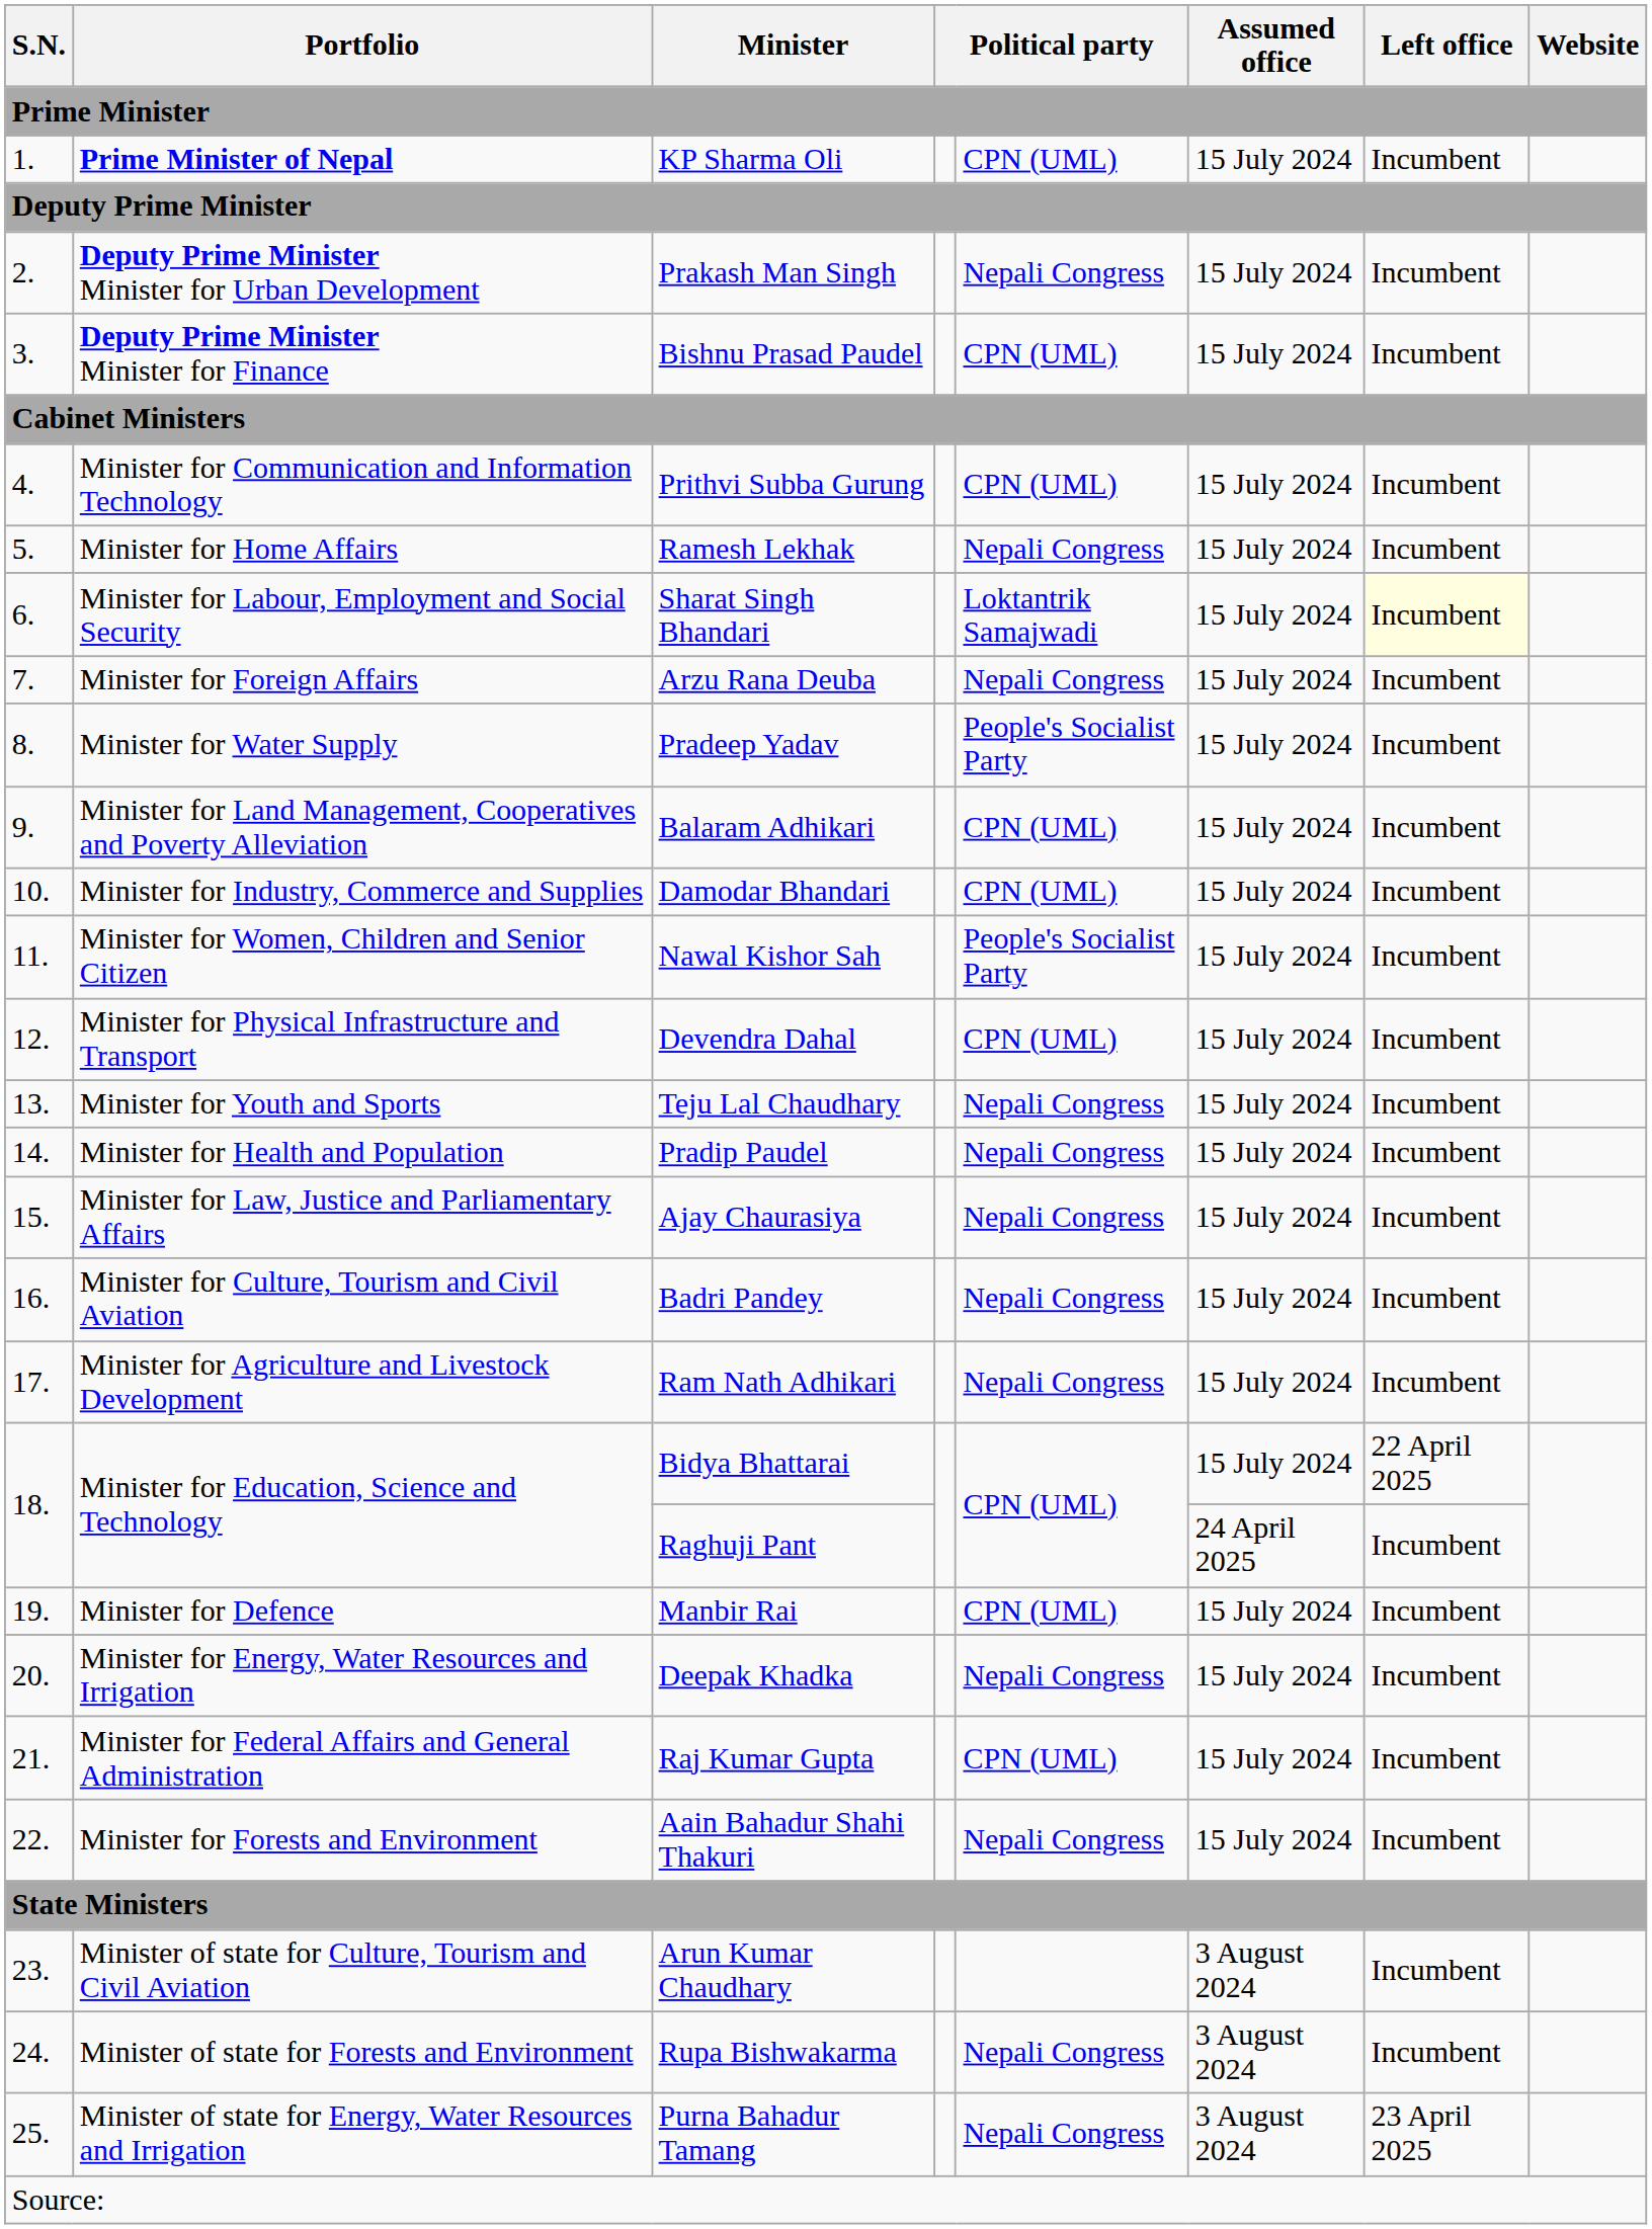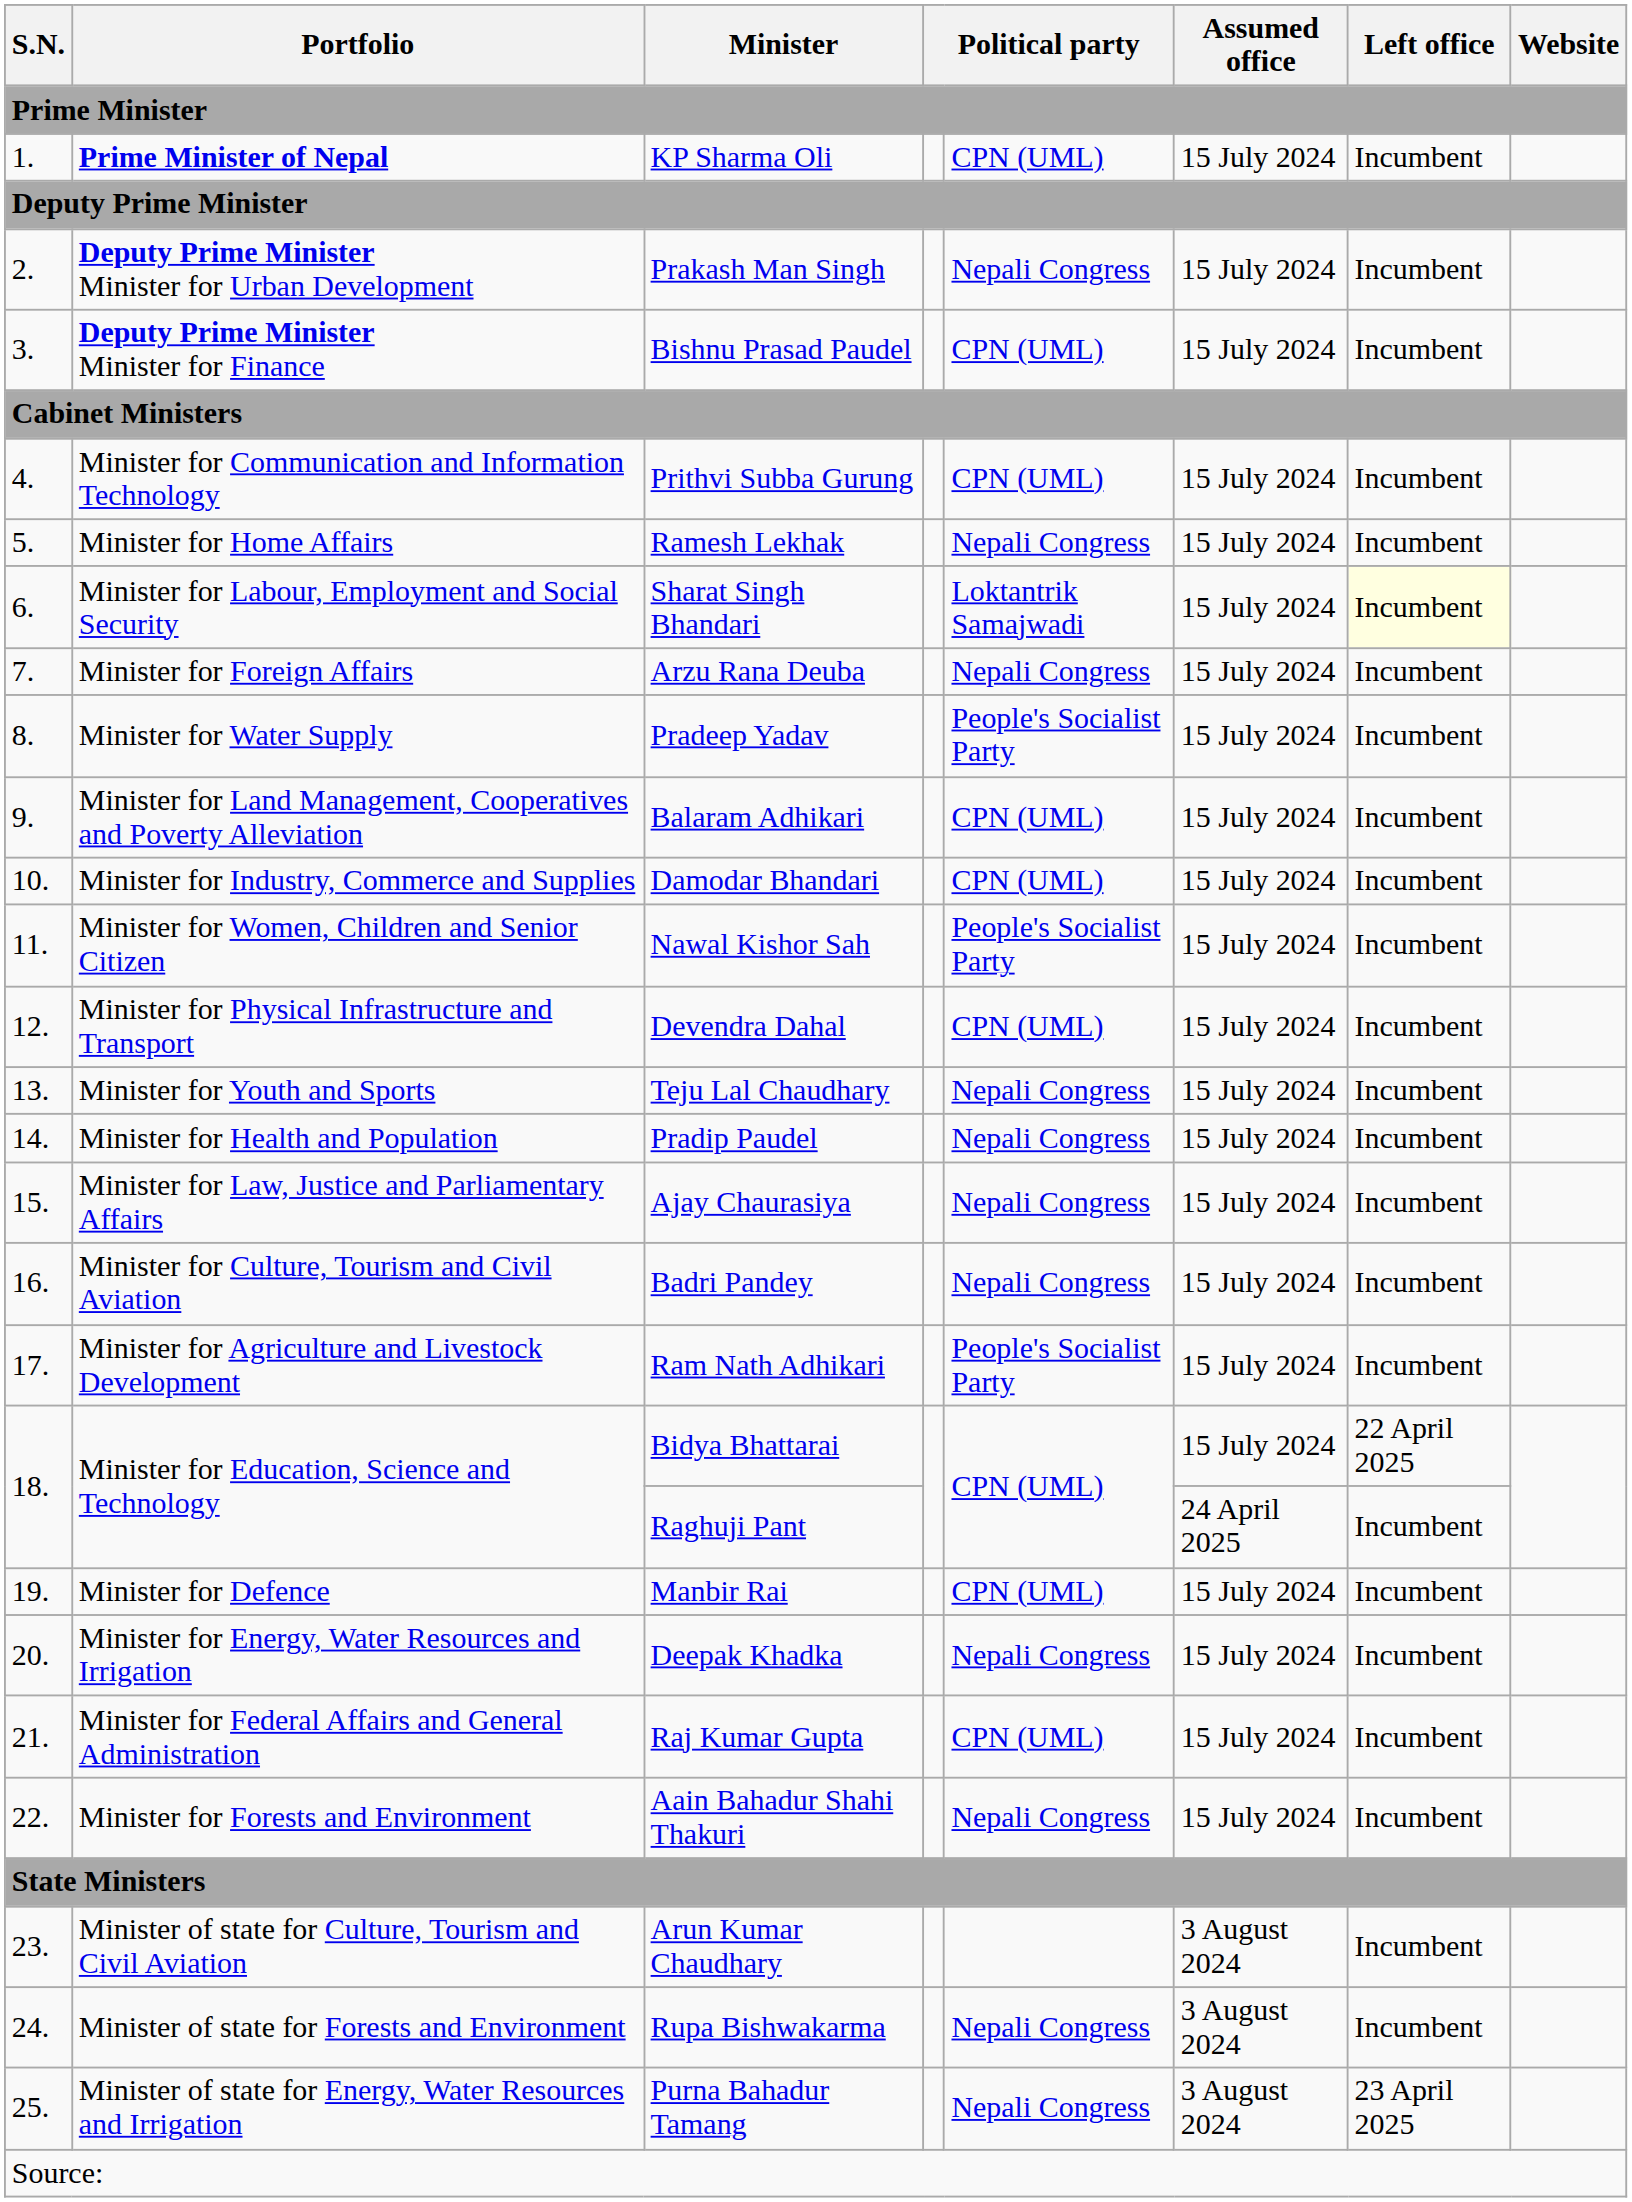Ram Nath Adhikari | column 5: Nepali Congress -> People's Socialist Party
